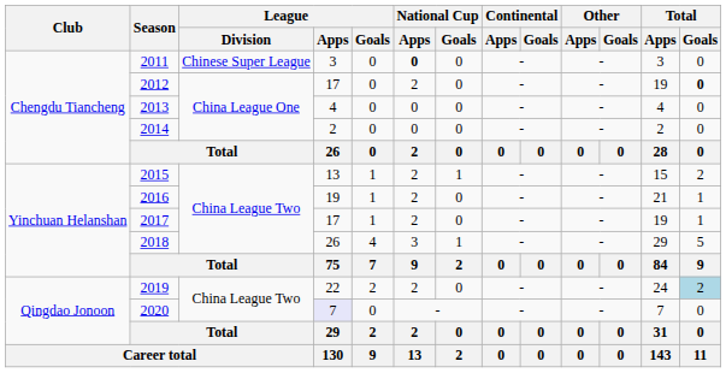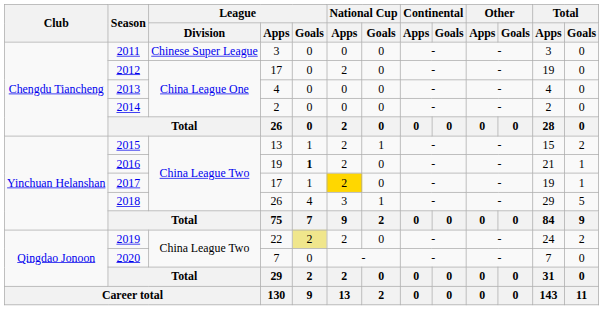2011 | National Cup / Apps: bold -> normal
2012 | Total / Goals: bold -> normal
2016 | League / Goals: normal -> bold
2017 | National Cup / Apps: no background -> gold background
2019 | League / Goals: no background -> khaki background
2019 | Total / Goals: lightblue background -> no background
2020 | League / Apps: lavender background -> no background
